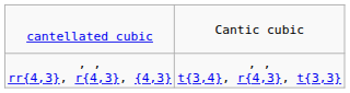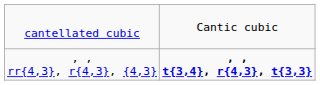, , rr{4,3}, r{4,3}, {4,3} | column 2: normal -> bold
